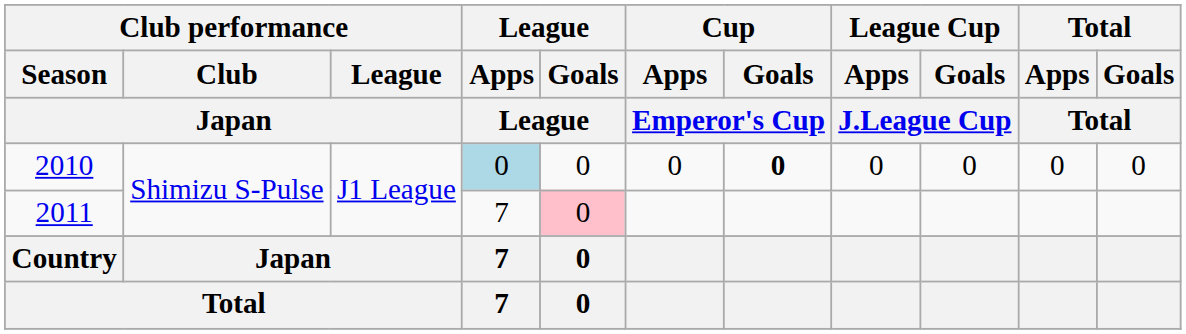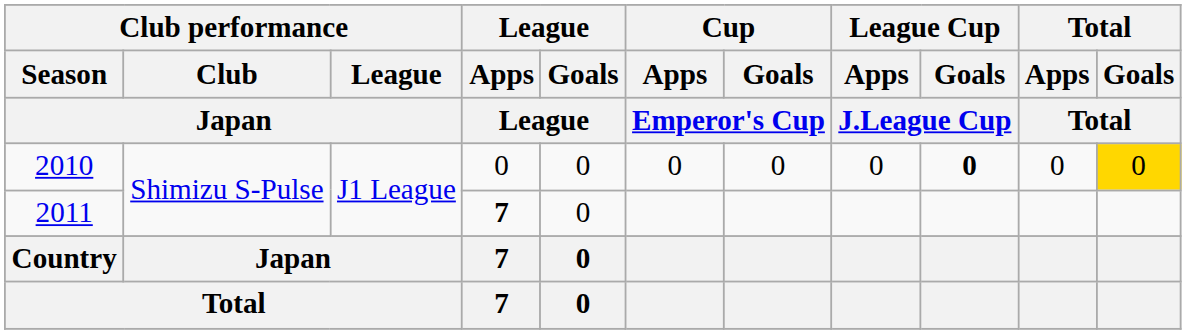2010 | League / Apps / League: lightblue background -> no background
2010 | Cup / Goals / Emperor's Cup: bold -> normal
2010 | League Cup / Goals / J.League Cup: normal -> bold
2010 | Total / Goals / Total: no background -> gold background
2011 | League / Apps / League: normal -> bold
2011 | League / Goals / League: pink background -> no background
